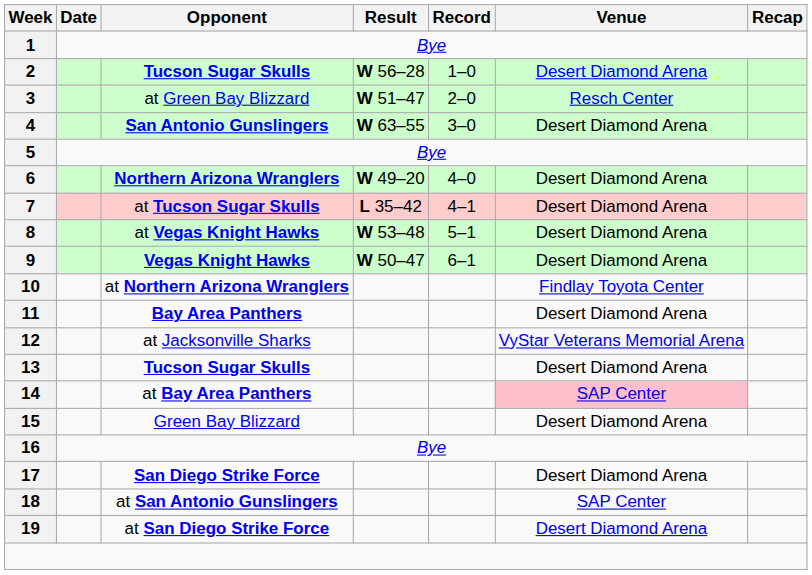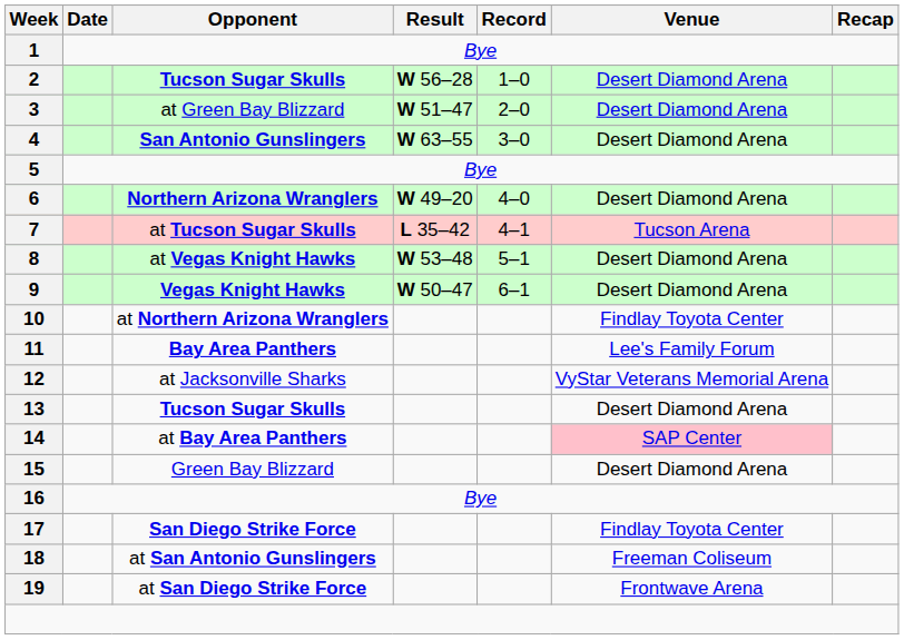3 | Venue: Resch Center -> Desert Diamond Arena
7 | Venue: Desert Diamond Arena -> Tucson Arena
11 | Venue: Desert Diamond Arena -> Lee's Family Forum
17 | Venue: Desert Diamond Arena -> Findlay Toyota Center
18 | Venue: SAP Center -> Freeman Coliseum
19 | Venue: Desert Diamond Arena -> Frontwave Arena
